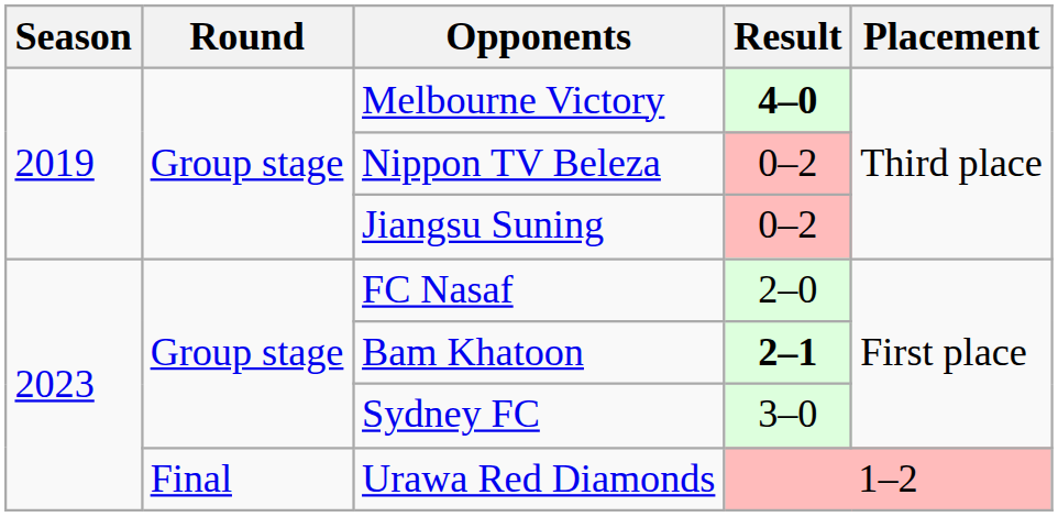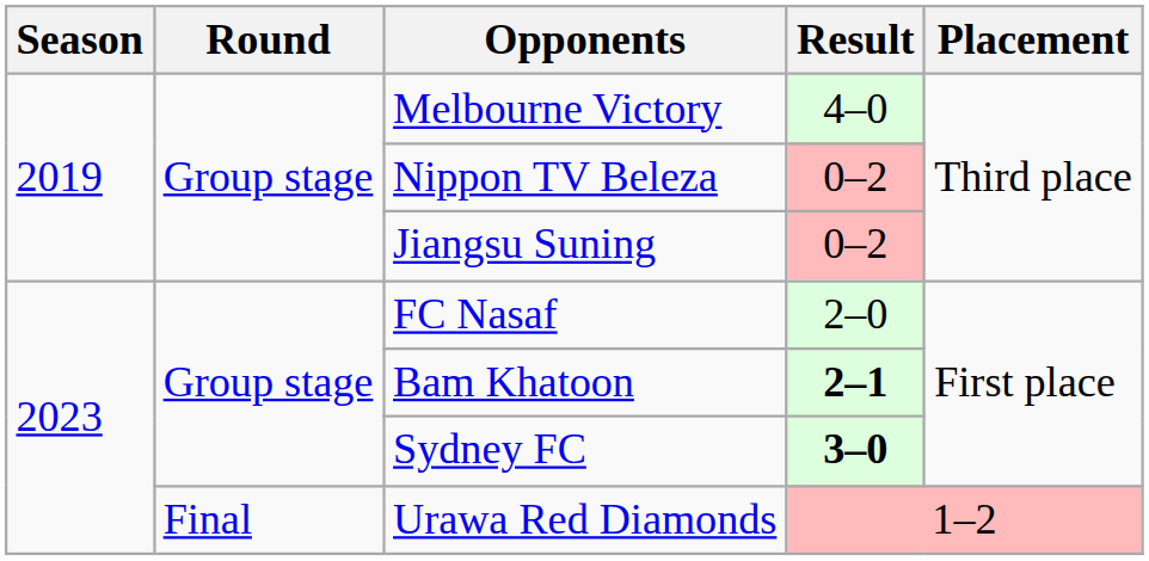Melbourne Victory | Result: bold -> normal
Sydney FC | Result: normal -> bold
